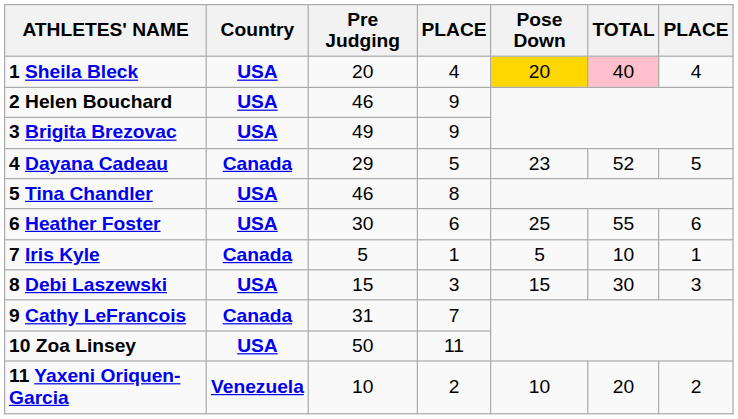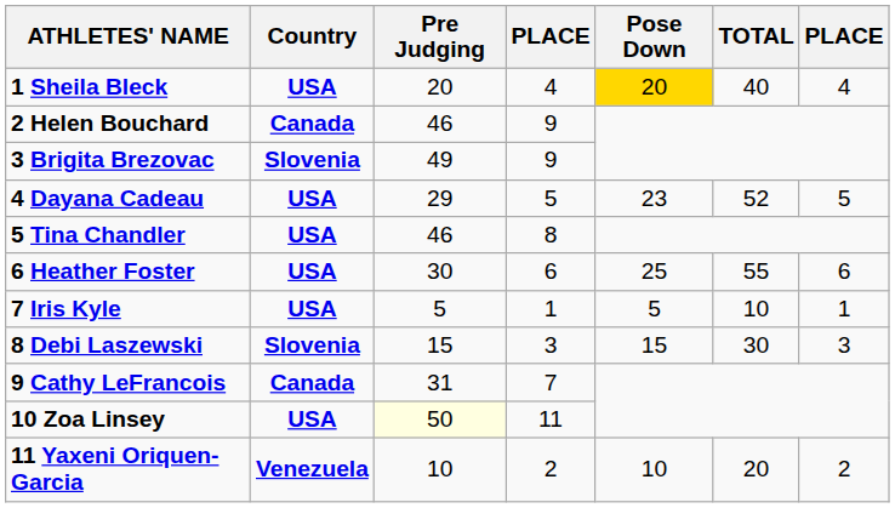1 Sheila Bleck | TOTAL: pink background -> no background
2 Helen Bouchard | Country: USA -> Canada
3 Brigita Brezovac | Country: USA -> Slovenia
4 Dayana Cadeau | Country: Canada -> USA
7 Iris Kyle | Country: Canada -> USA
8 Debi Laszewski | Country: USA -> Slovenia
10 Zoa Linsey | Pre Judging: no background -> lightyellow background
